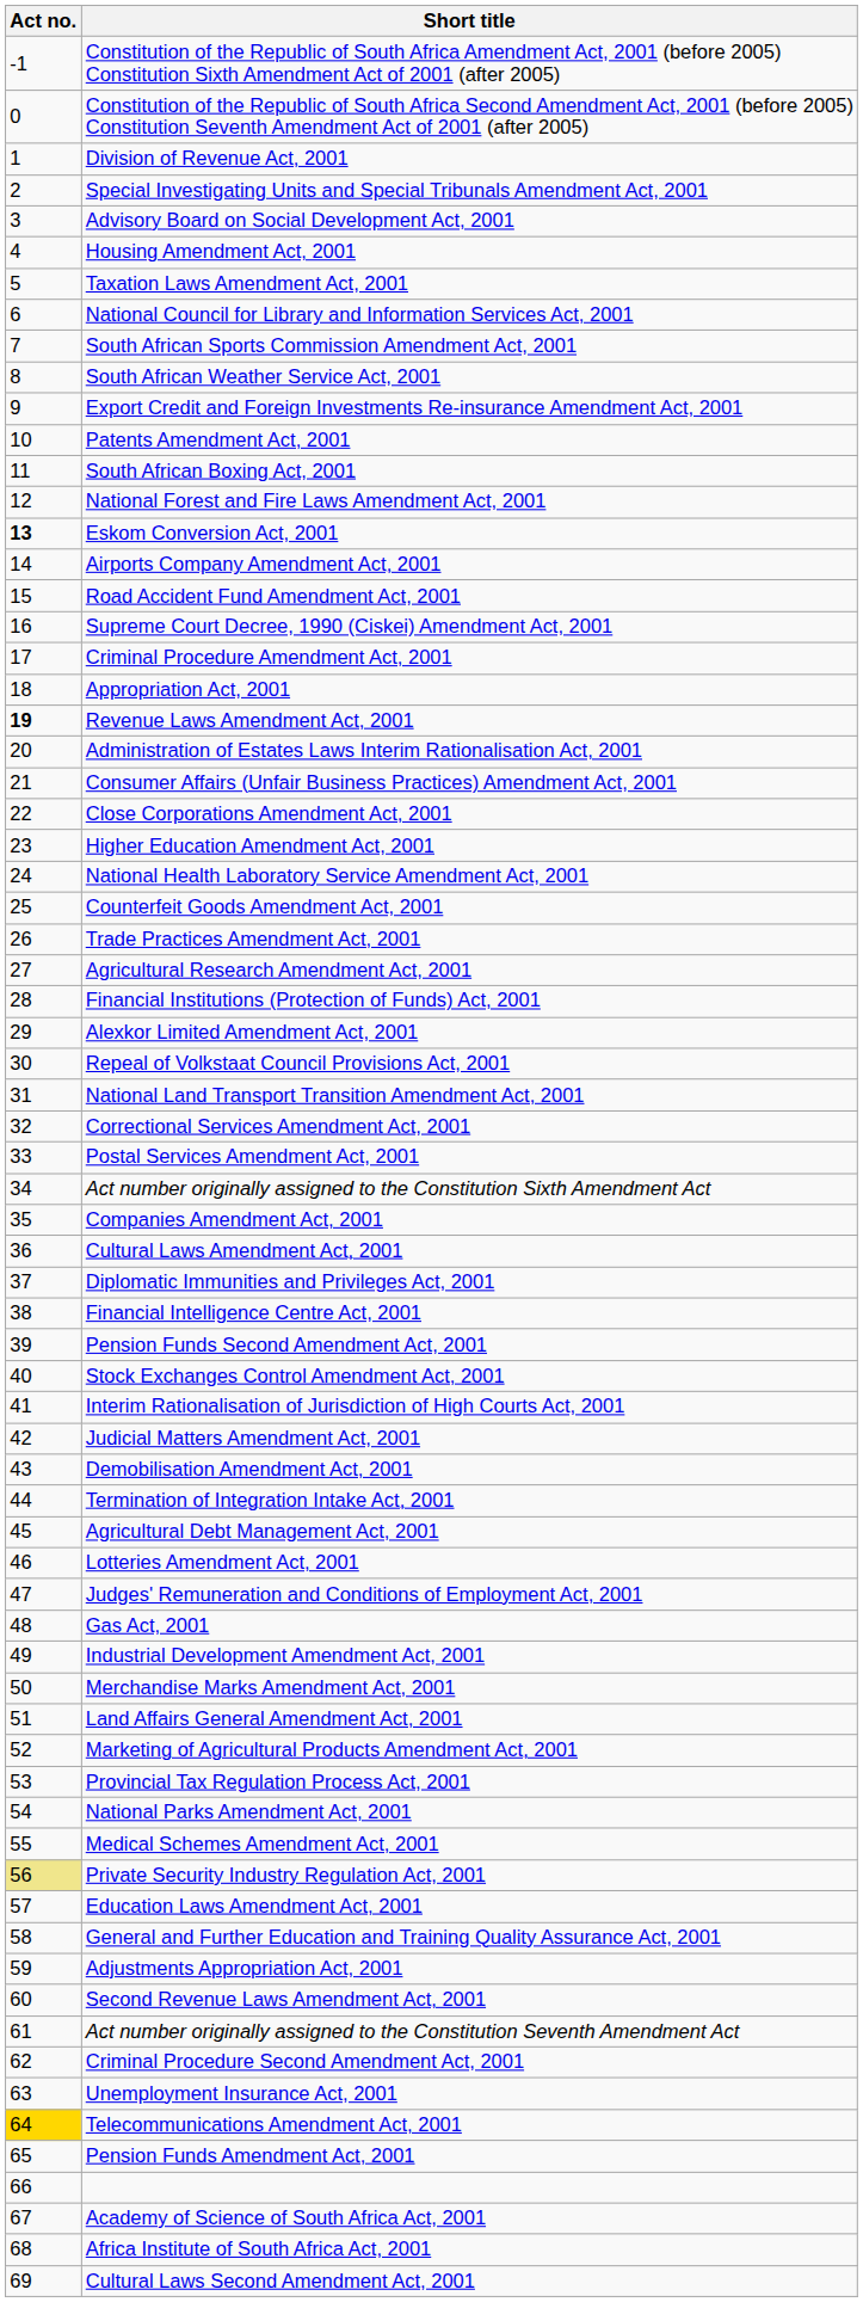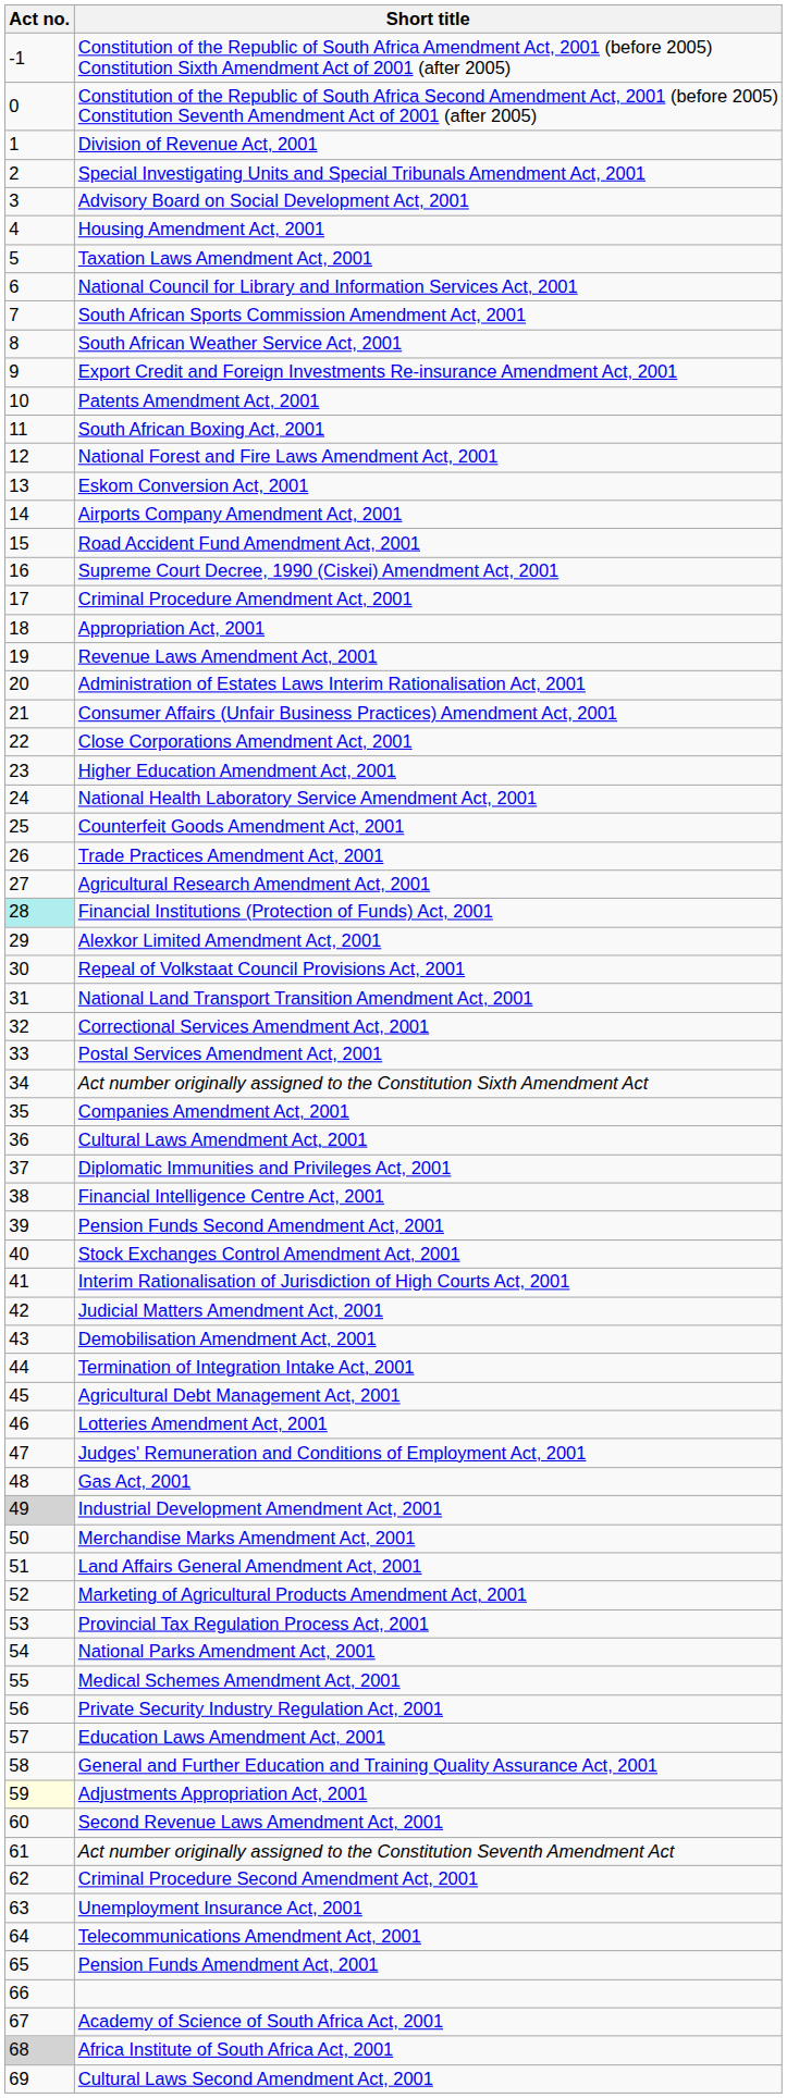Eskom Conversion Act, 2001 | Act no.: bold -> normal
Revenue Laws Amendment Act, 2001 | Act no.: bold -> normal
Financial Institutions (Protection of Funds) Act, 2001 | Act no.: no background -> paleturquoise background
Industrial Development Amendment Act, 2001 | Act no.: no background -> lightgrey background
Private Security Industry Regulation Act, 2001 | Act no.: khaki background -> no background
Adjustments Appropriation Act, 2001 | Act no.: no background -> lightyellow background
Telecommunications Amendment Act, 2001 | Act no.: gold background -> no background
Africa Institute of South Africa Act, 2001 | Act no.: no background -> lightgrey background
